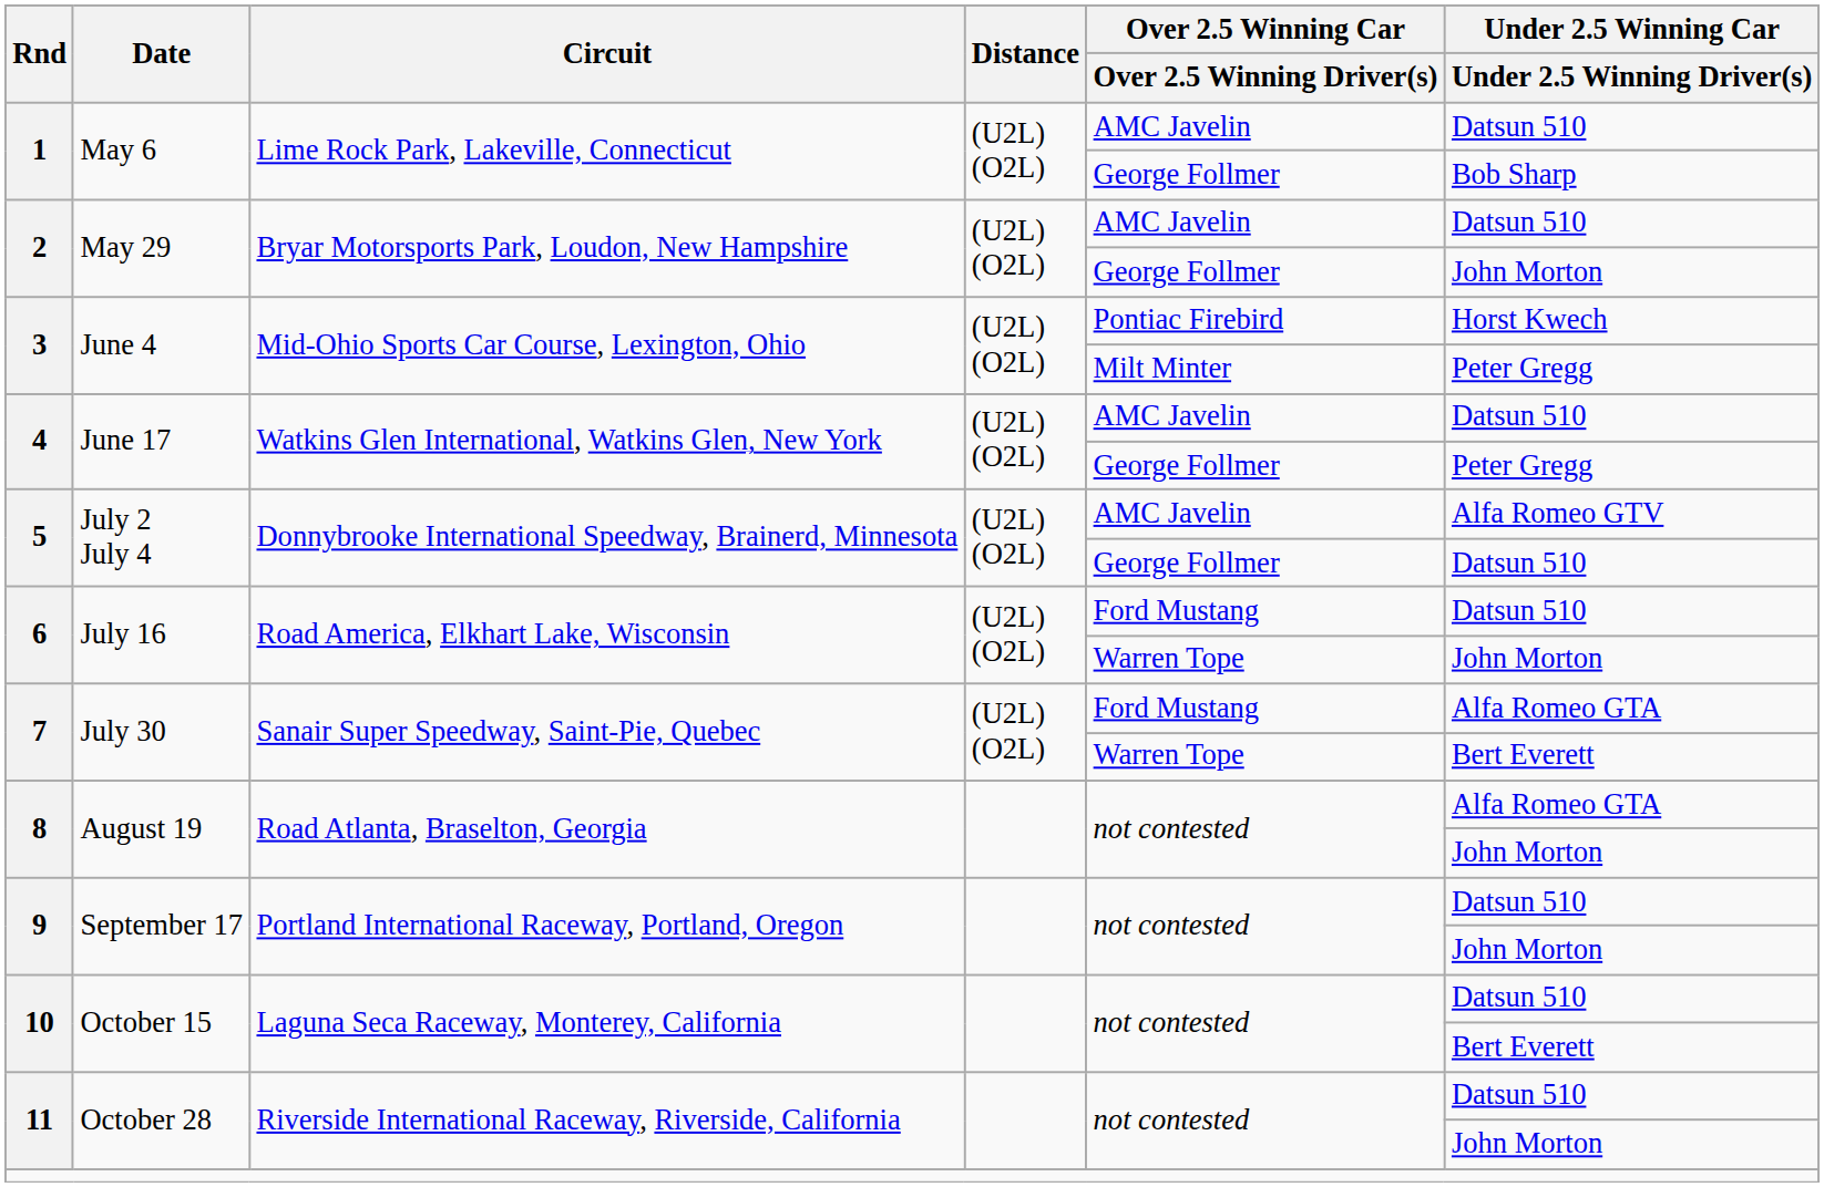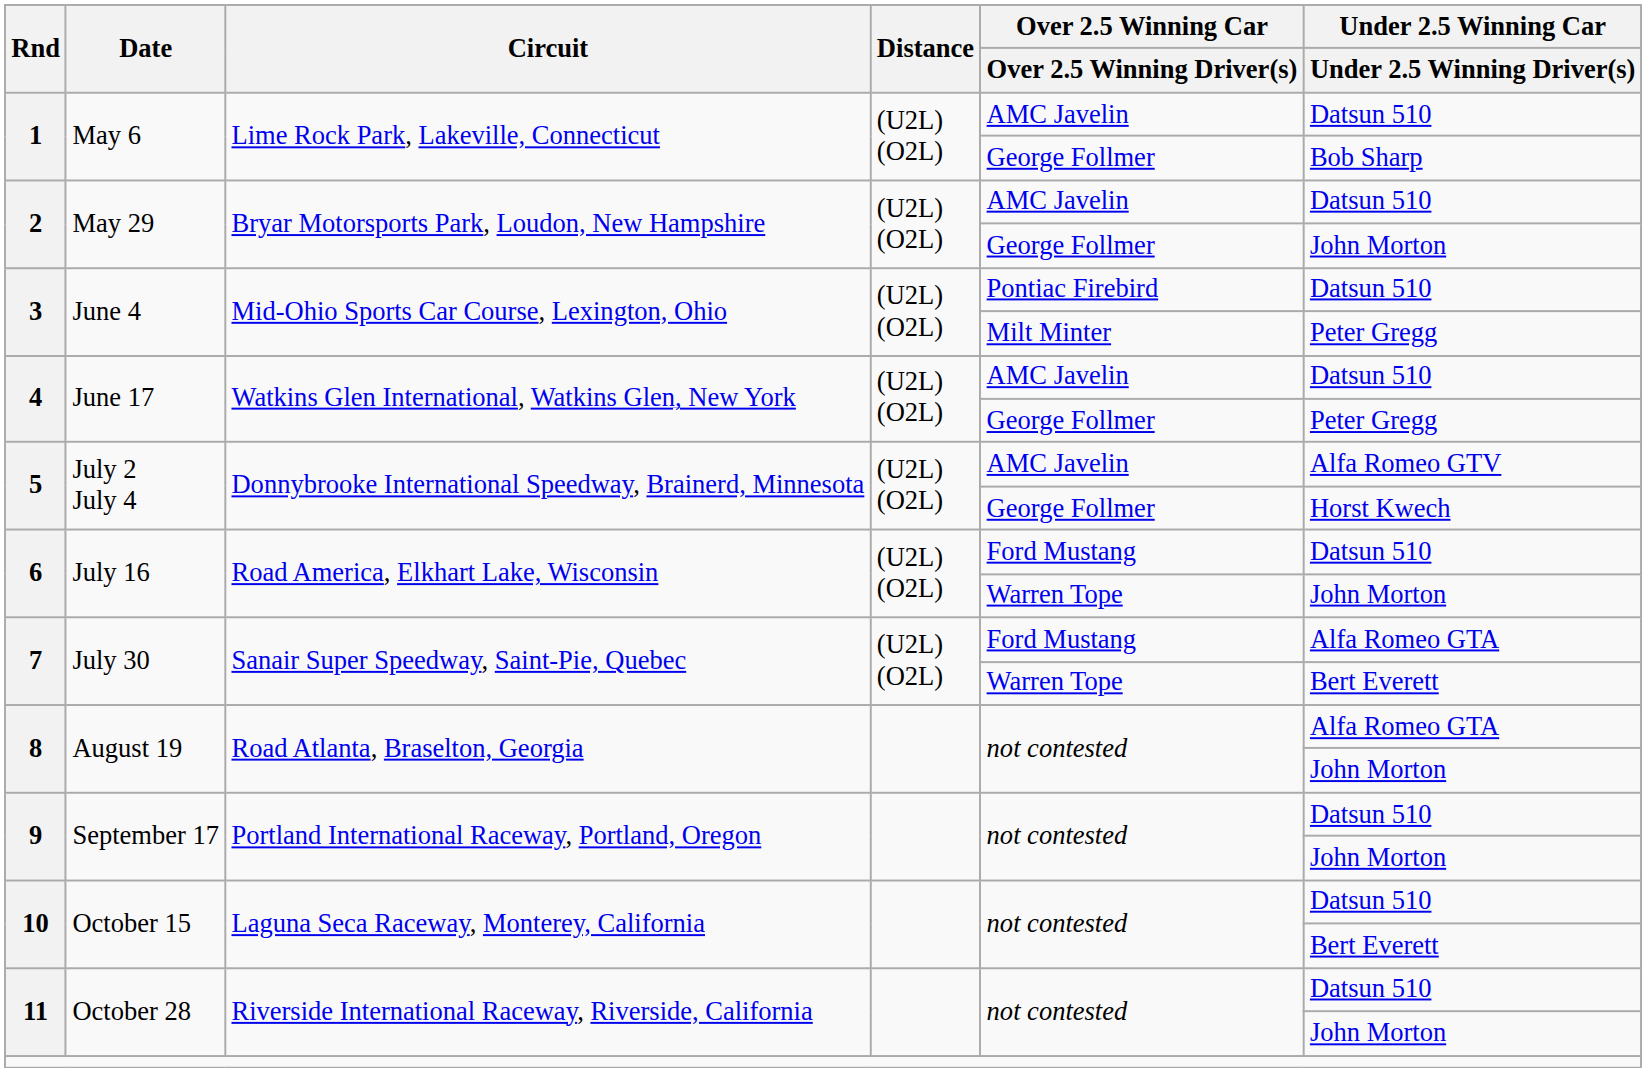row 7 | Under 2.5 Winning Car / Under 2.5 Winning Driver(s): Horst Kwech -> Datsun 510
row 12 | Under 2.5 Winning Car / Under 2.5 Winning Driver(s): Datsun 510 -> Horst Kwech
